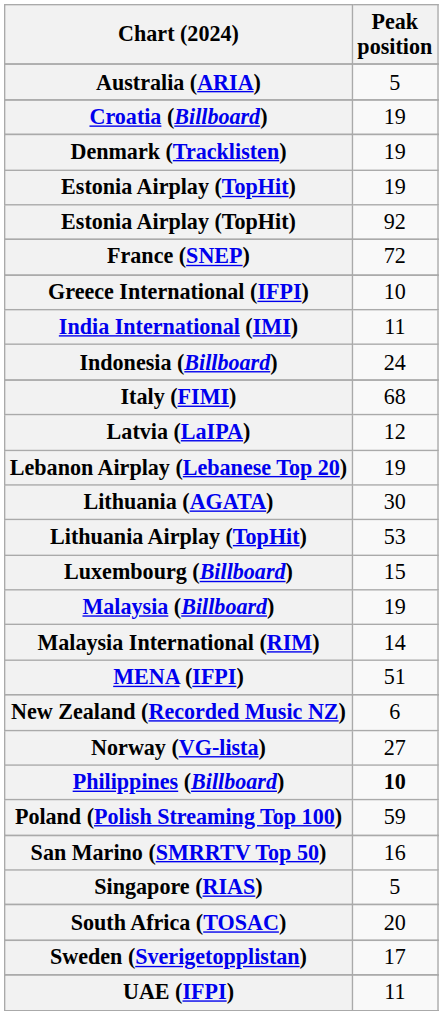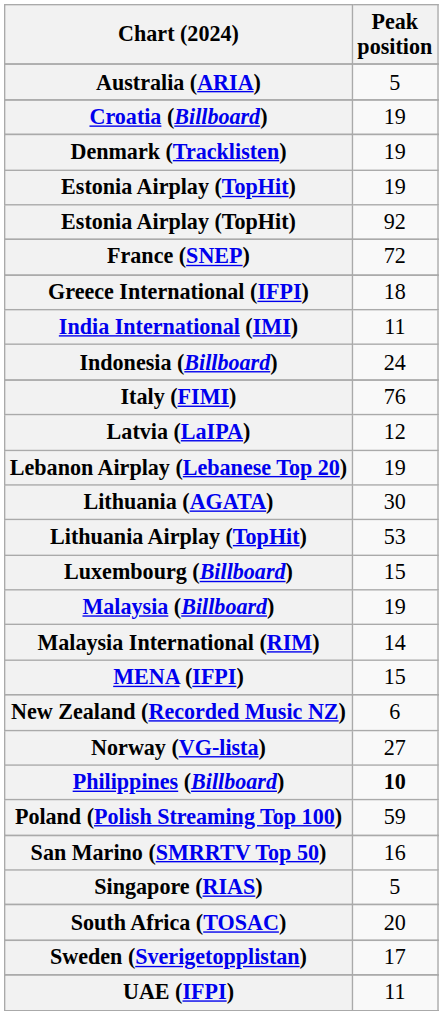row 8 | Peak position: 10 -> 18
row 11 | Peak position: 68 -> 76
row 19 | Peak position: 51 -> 15
